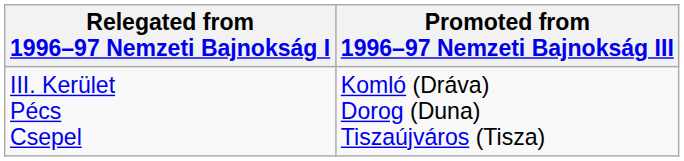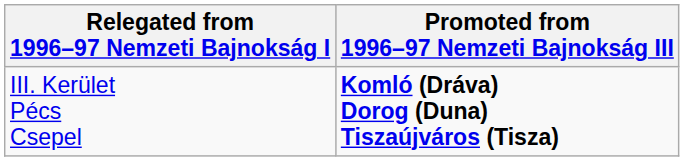III. Kerület Pécs Csepel | Promoted from 1996–97 Nemzeti Bajnokság III: normal -> bold
